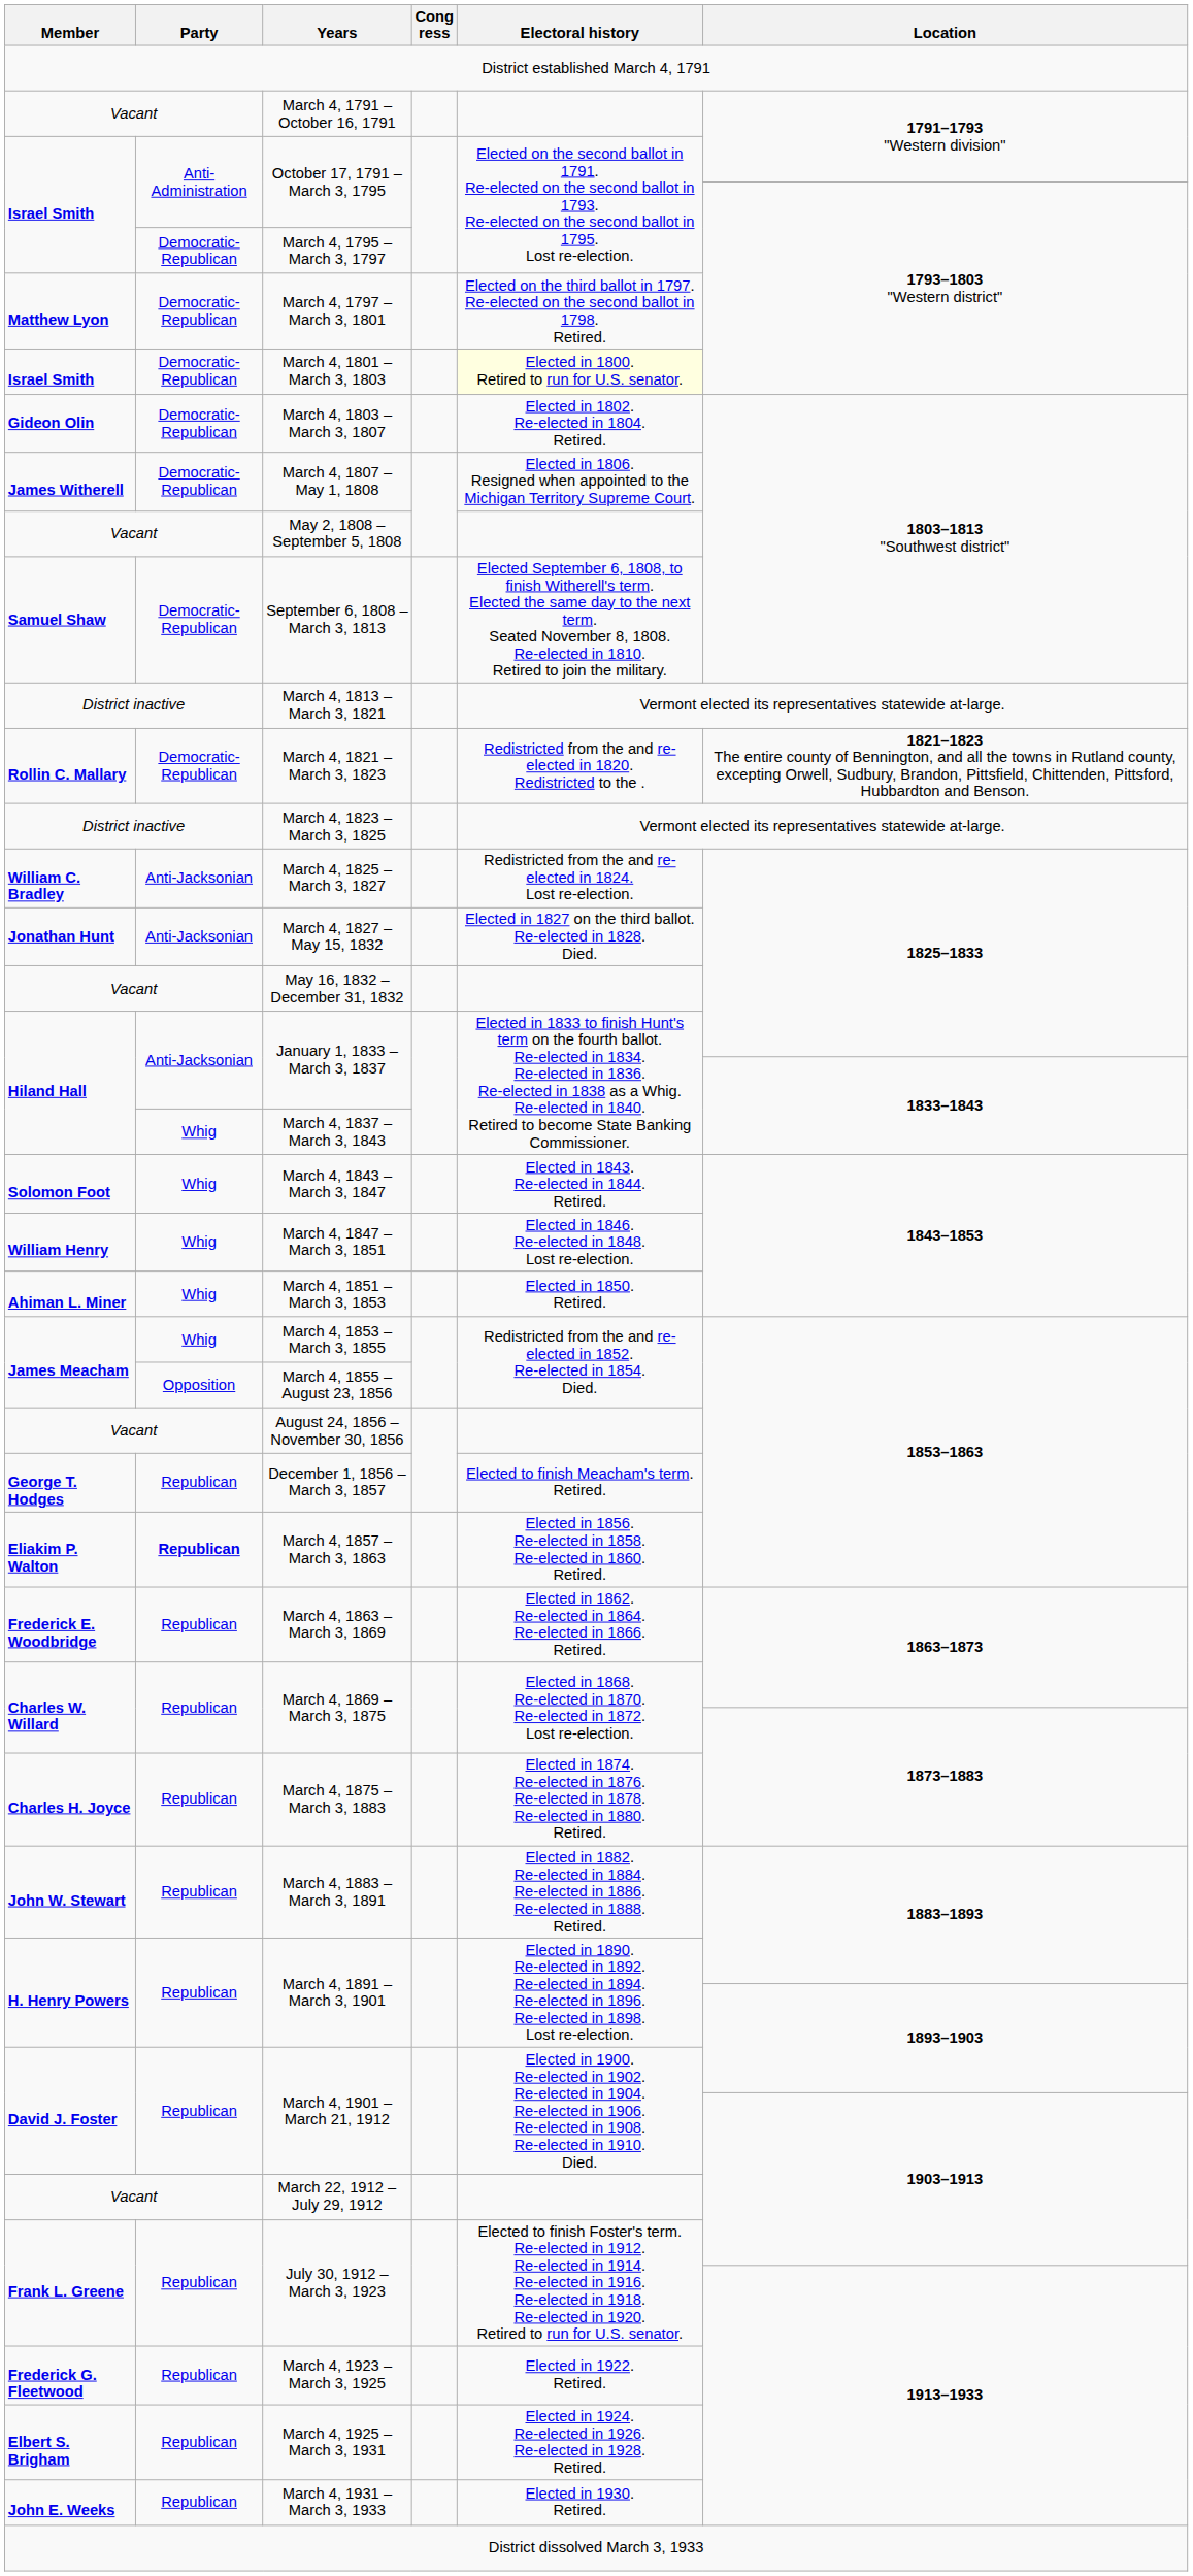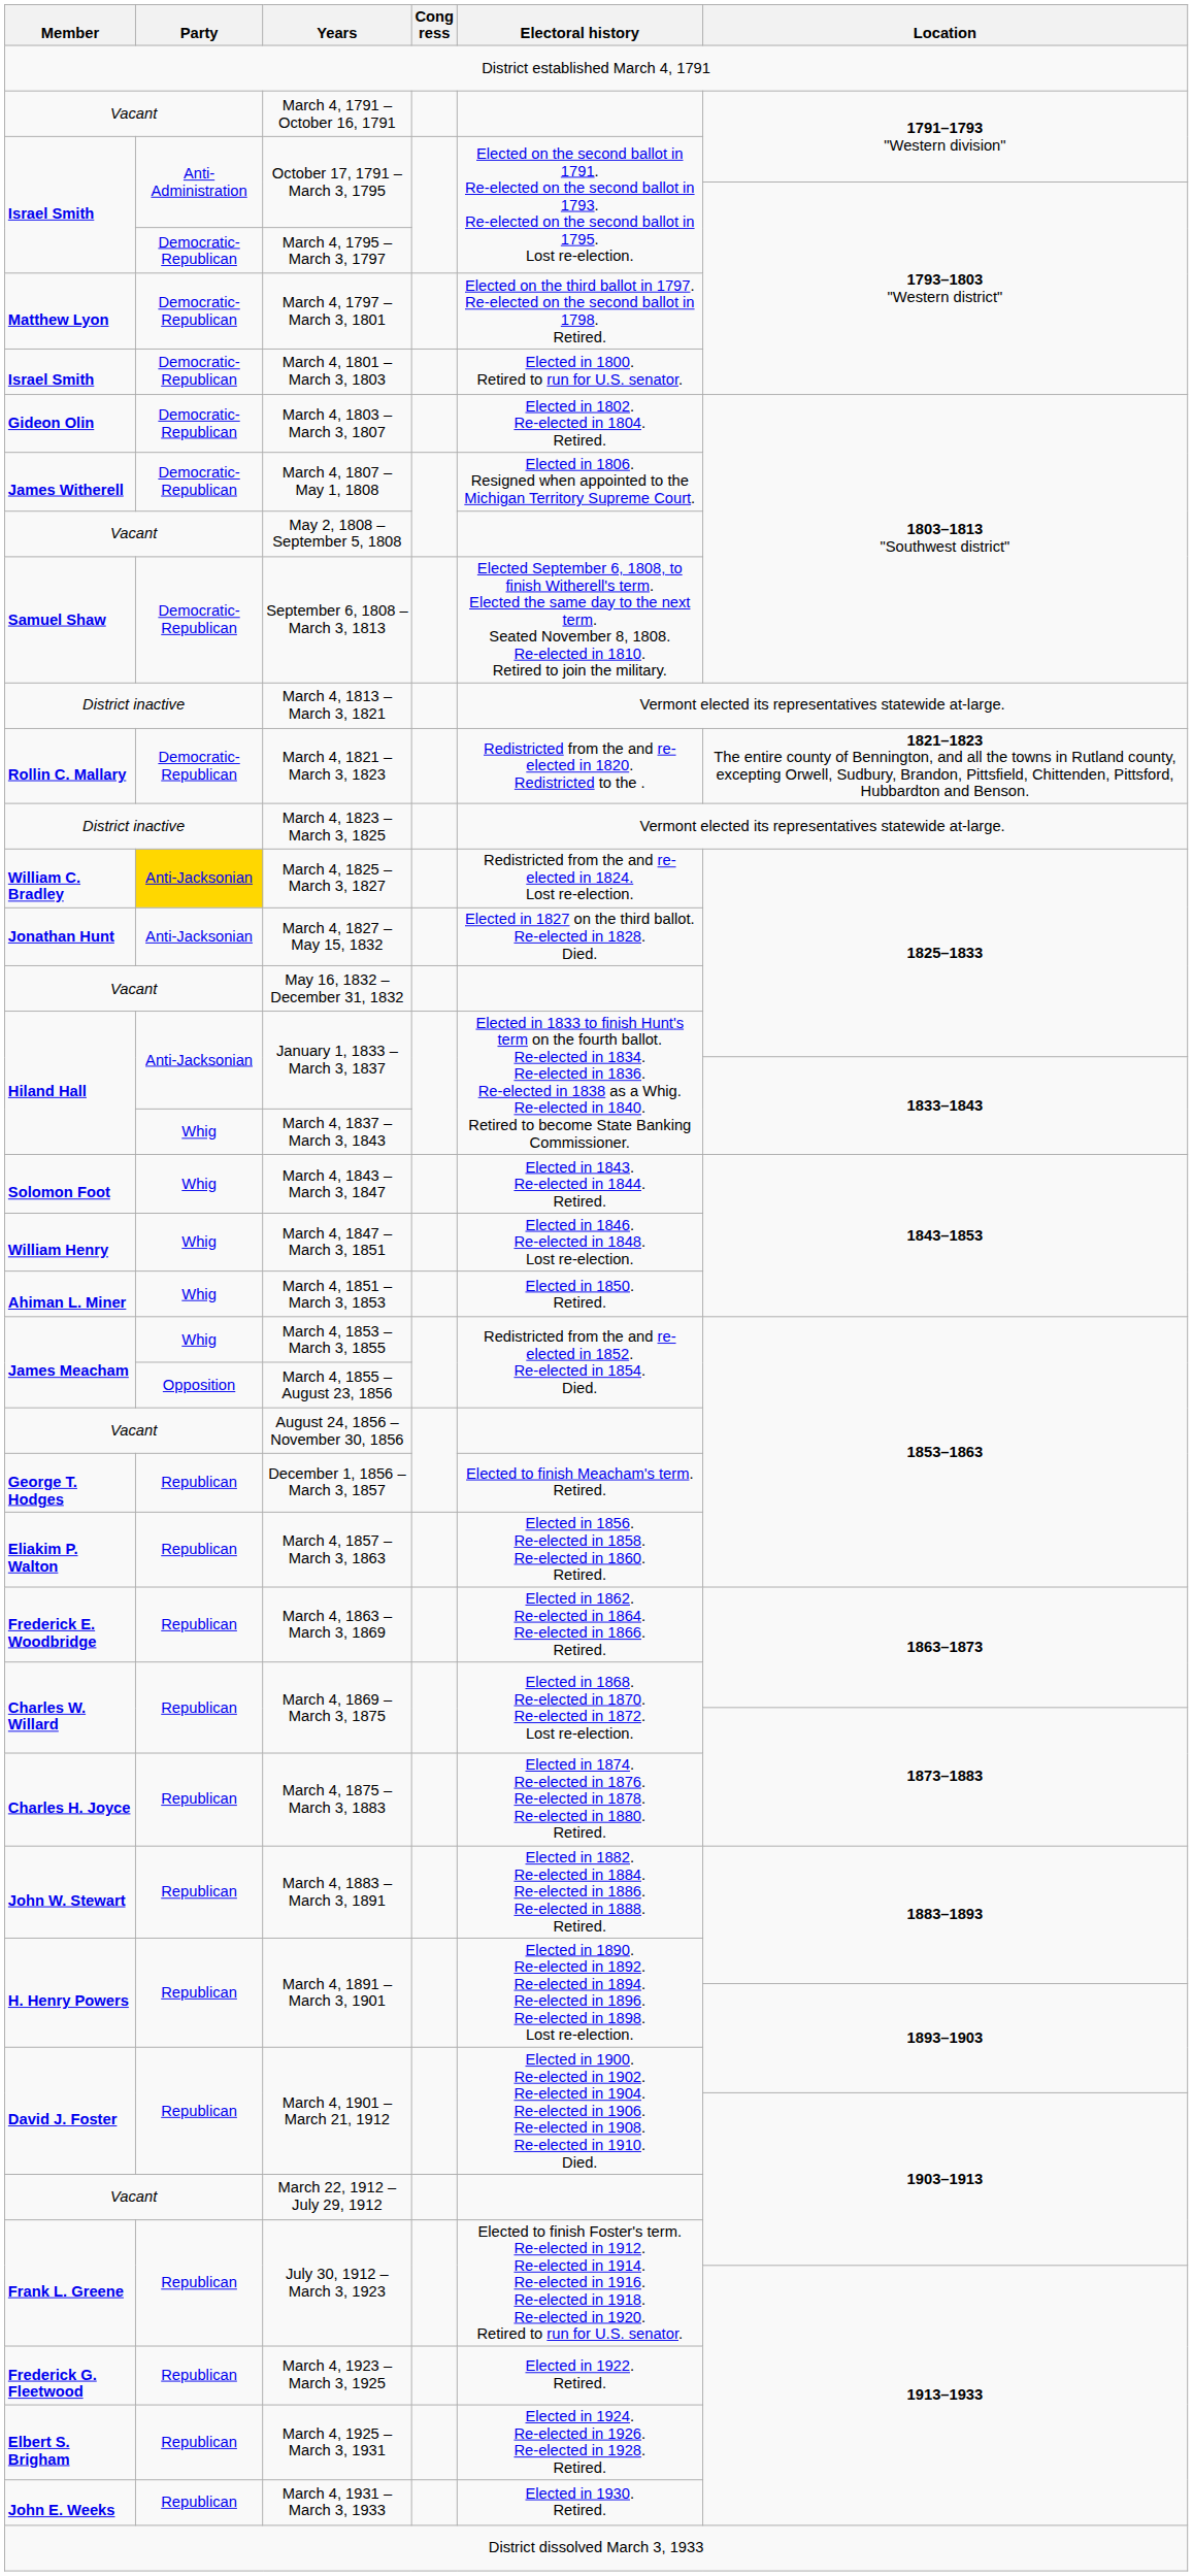March 4, 1801 – March 3, 1803 | Electoral history: lightyellow background -> no background
March 4, 1825 – March 3, 1827 | Party: no background -> gold background
March 4, 1857 – March 3, 1863 | Party: bold -> normal
